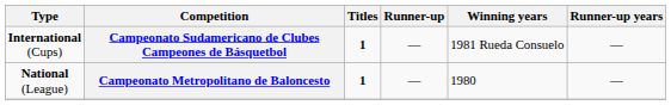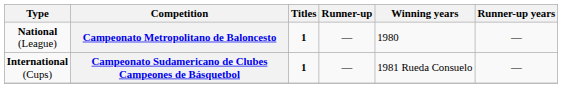rows swapped: Campeonato Metropolitano de Baloncesto <-> Campeonato Sudamericano de Clubes Campeones de Básquetbol
